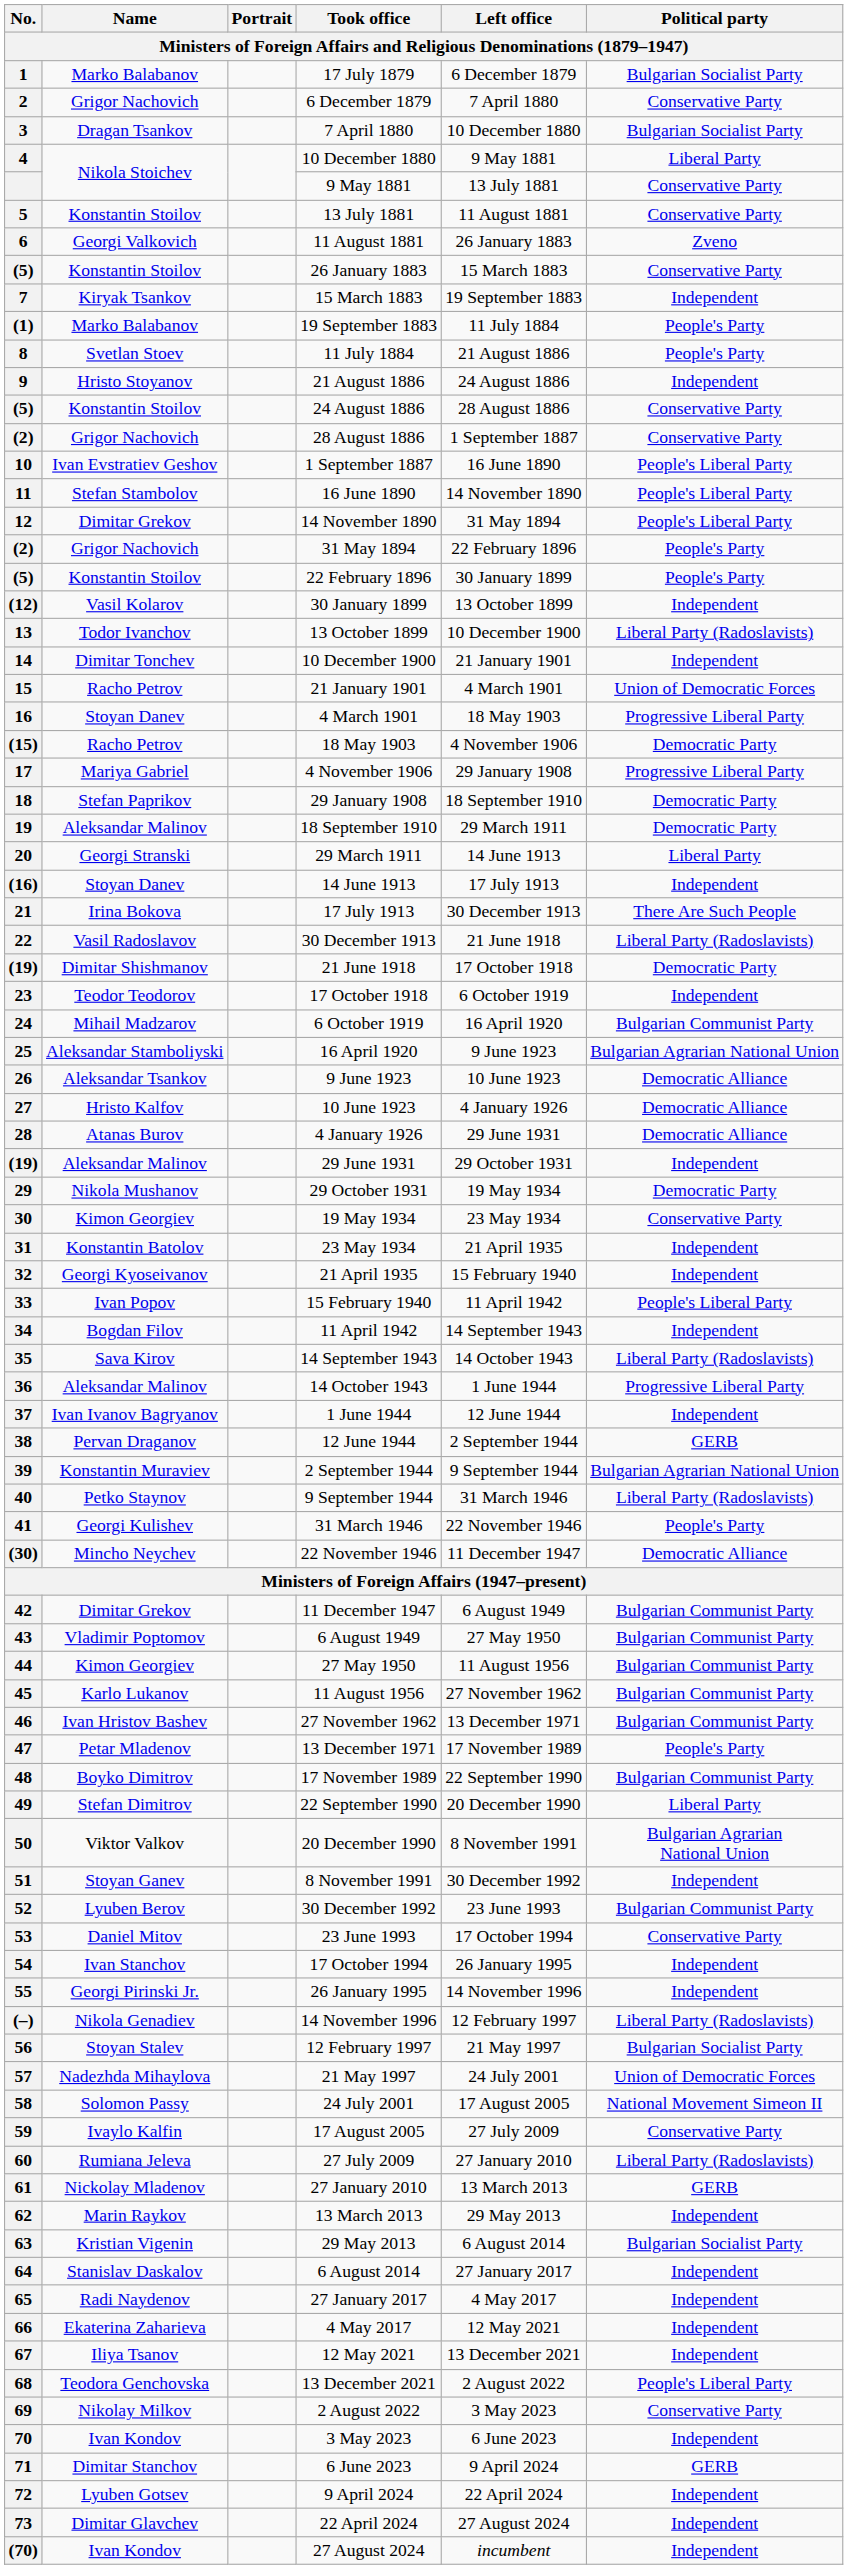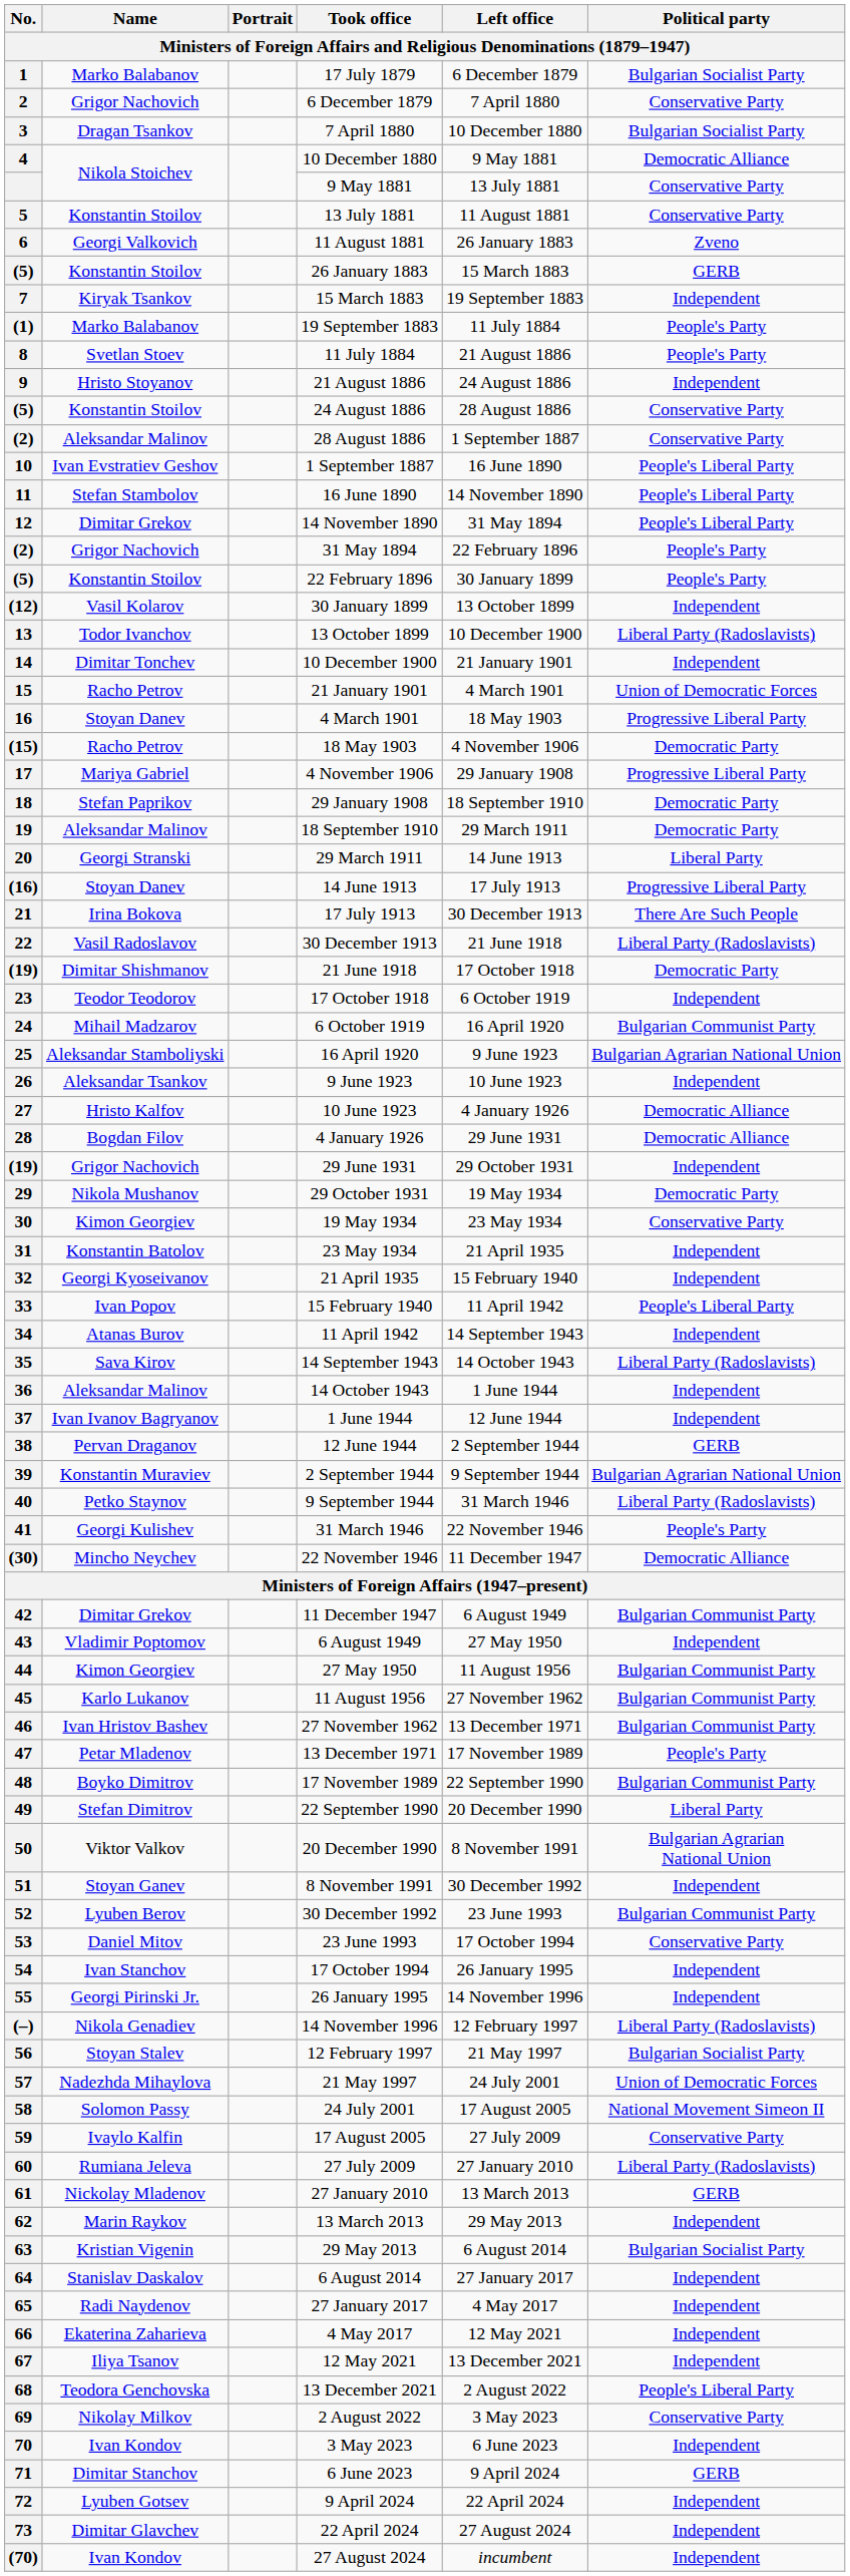4 | Political party: Liberal Party -> Democratic Alliance
(5) / 26 January 1883 | Political party: Conservative Party -> GERB
(2) / 28 August 1886 | Name: Grigor Nachovich -> Aleksandar Malinov
(16) | Political party: Independent -> Progressive Liberal Party
26 | Political party: Democratic Alliance -> Independent
28 | Name: Atanas Burov -> Bogdan Filov
(19) / 29 June 1931 | Name: Aleksandar Malinov -> Grigor Nachovich
34 | Name: Bogdan Filov -> Atanas Burov
36 | Political party: Progressive Liberal Party -> Independent
43 | Political party: Bulgarian Communist Party -> Independent
